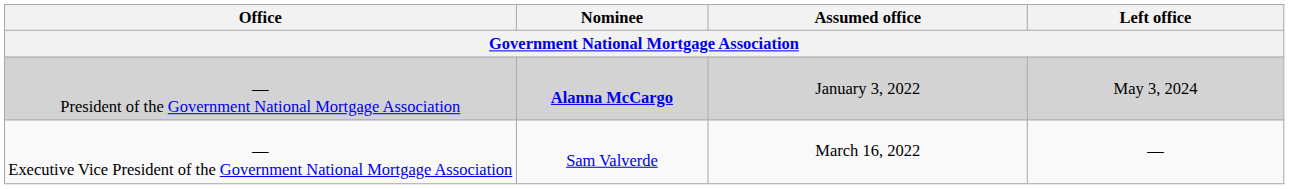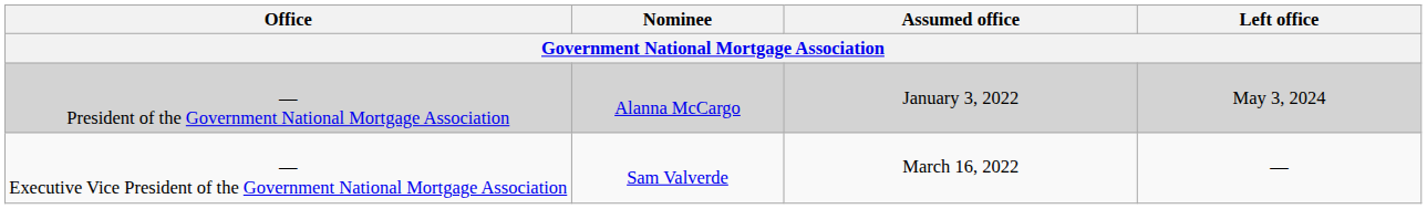— President of the Government National Mortgage Association | Nominee: bold -> normal
